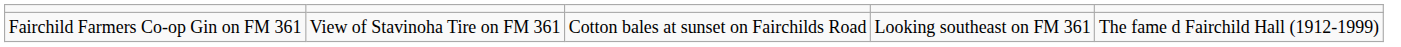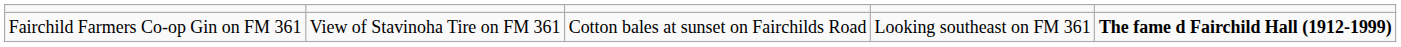Fairchild Farmers Co-op Gin on FM 361 | column 5: normal -> bold
